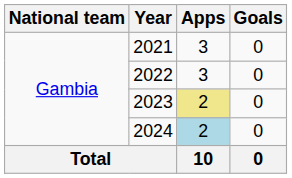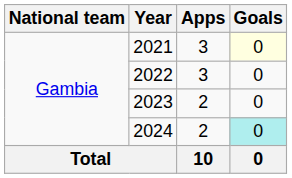2021 | Goals: no background -> lightyellow background
2023 | Apps: khaki background -> no background
2024 | Apps: lightblue background -> no background
2024 | Goals: no background -> paleturquoise background
